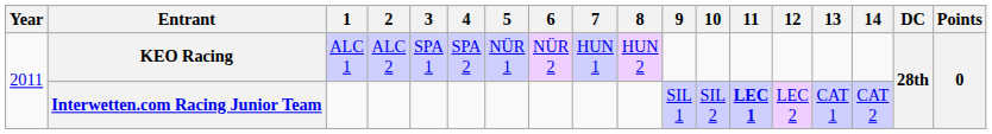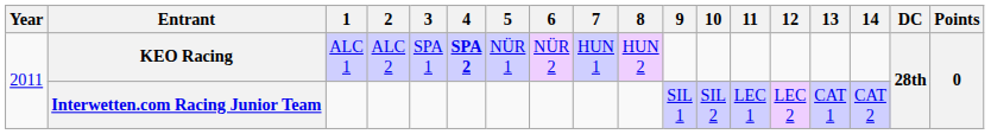KEO Racing | 4: normal -> bold
Interwetten.com Racing Junior Team | 11: bold -> normal
